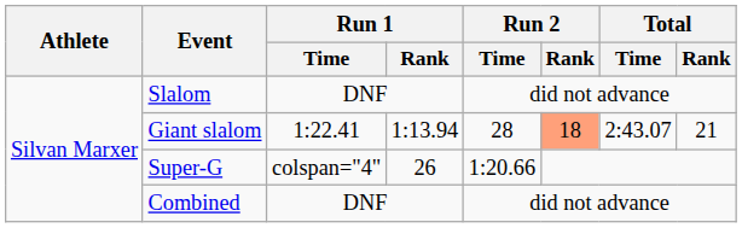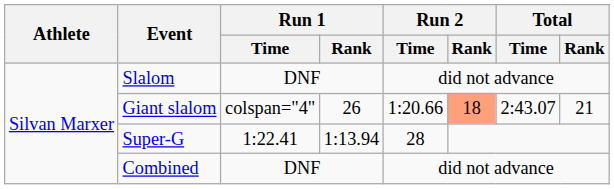Giant slalom | Run 1 / Time: 1:22.41 -> colspan="4"
Giant slalom | Run 1 / Rank: 1:13.94 -> 26
Giant slalom | Run 2 / Time: 28 -> 1:20.66
Super-G | Run 1 / Time: colspan="4" -> 1:22.41
Super-G | Run 1 / Rank: 26 -> 1:13.94
Super-G | Run 2 / Time: 1:20.66 -> 28
